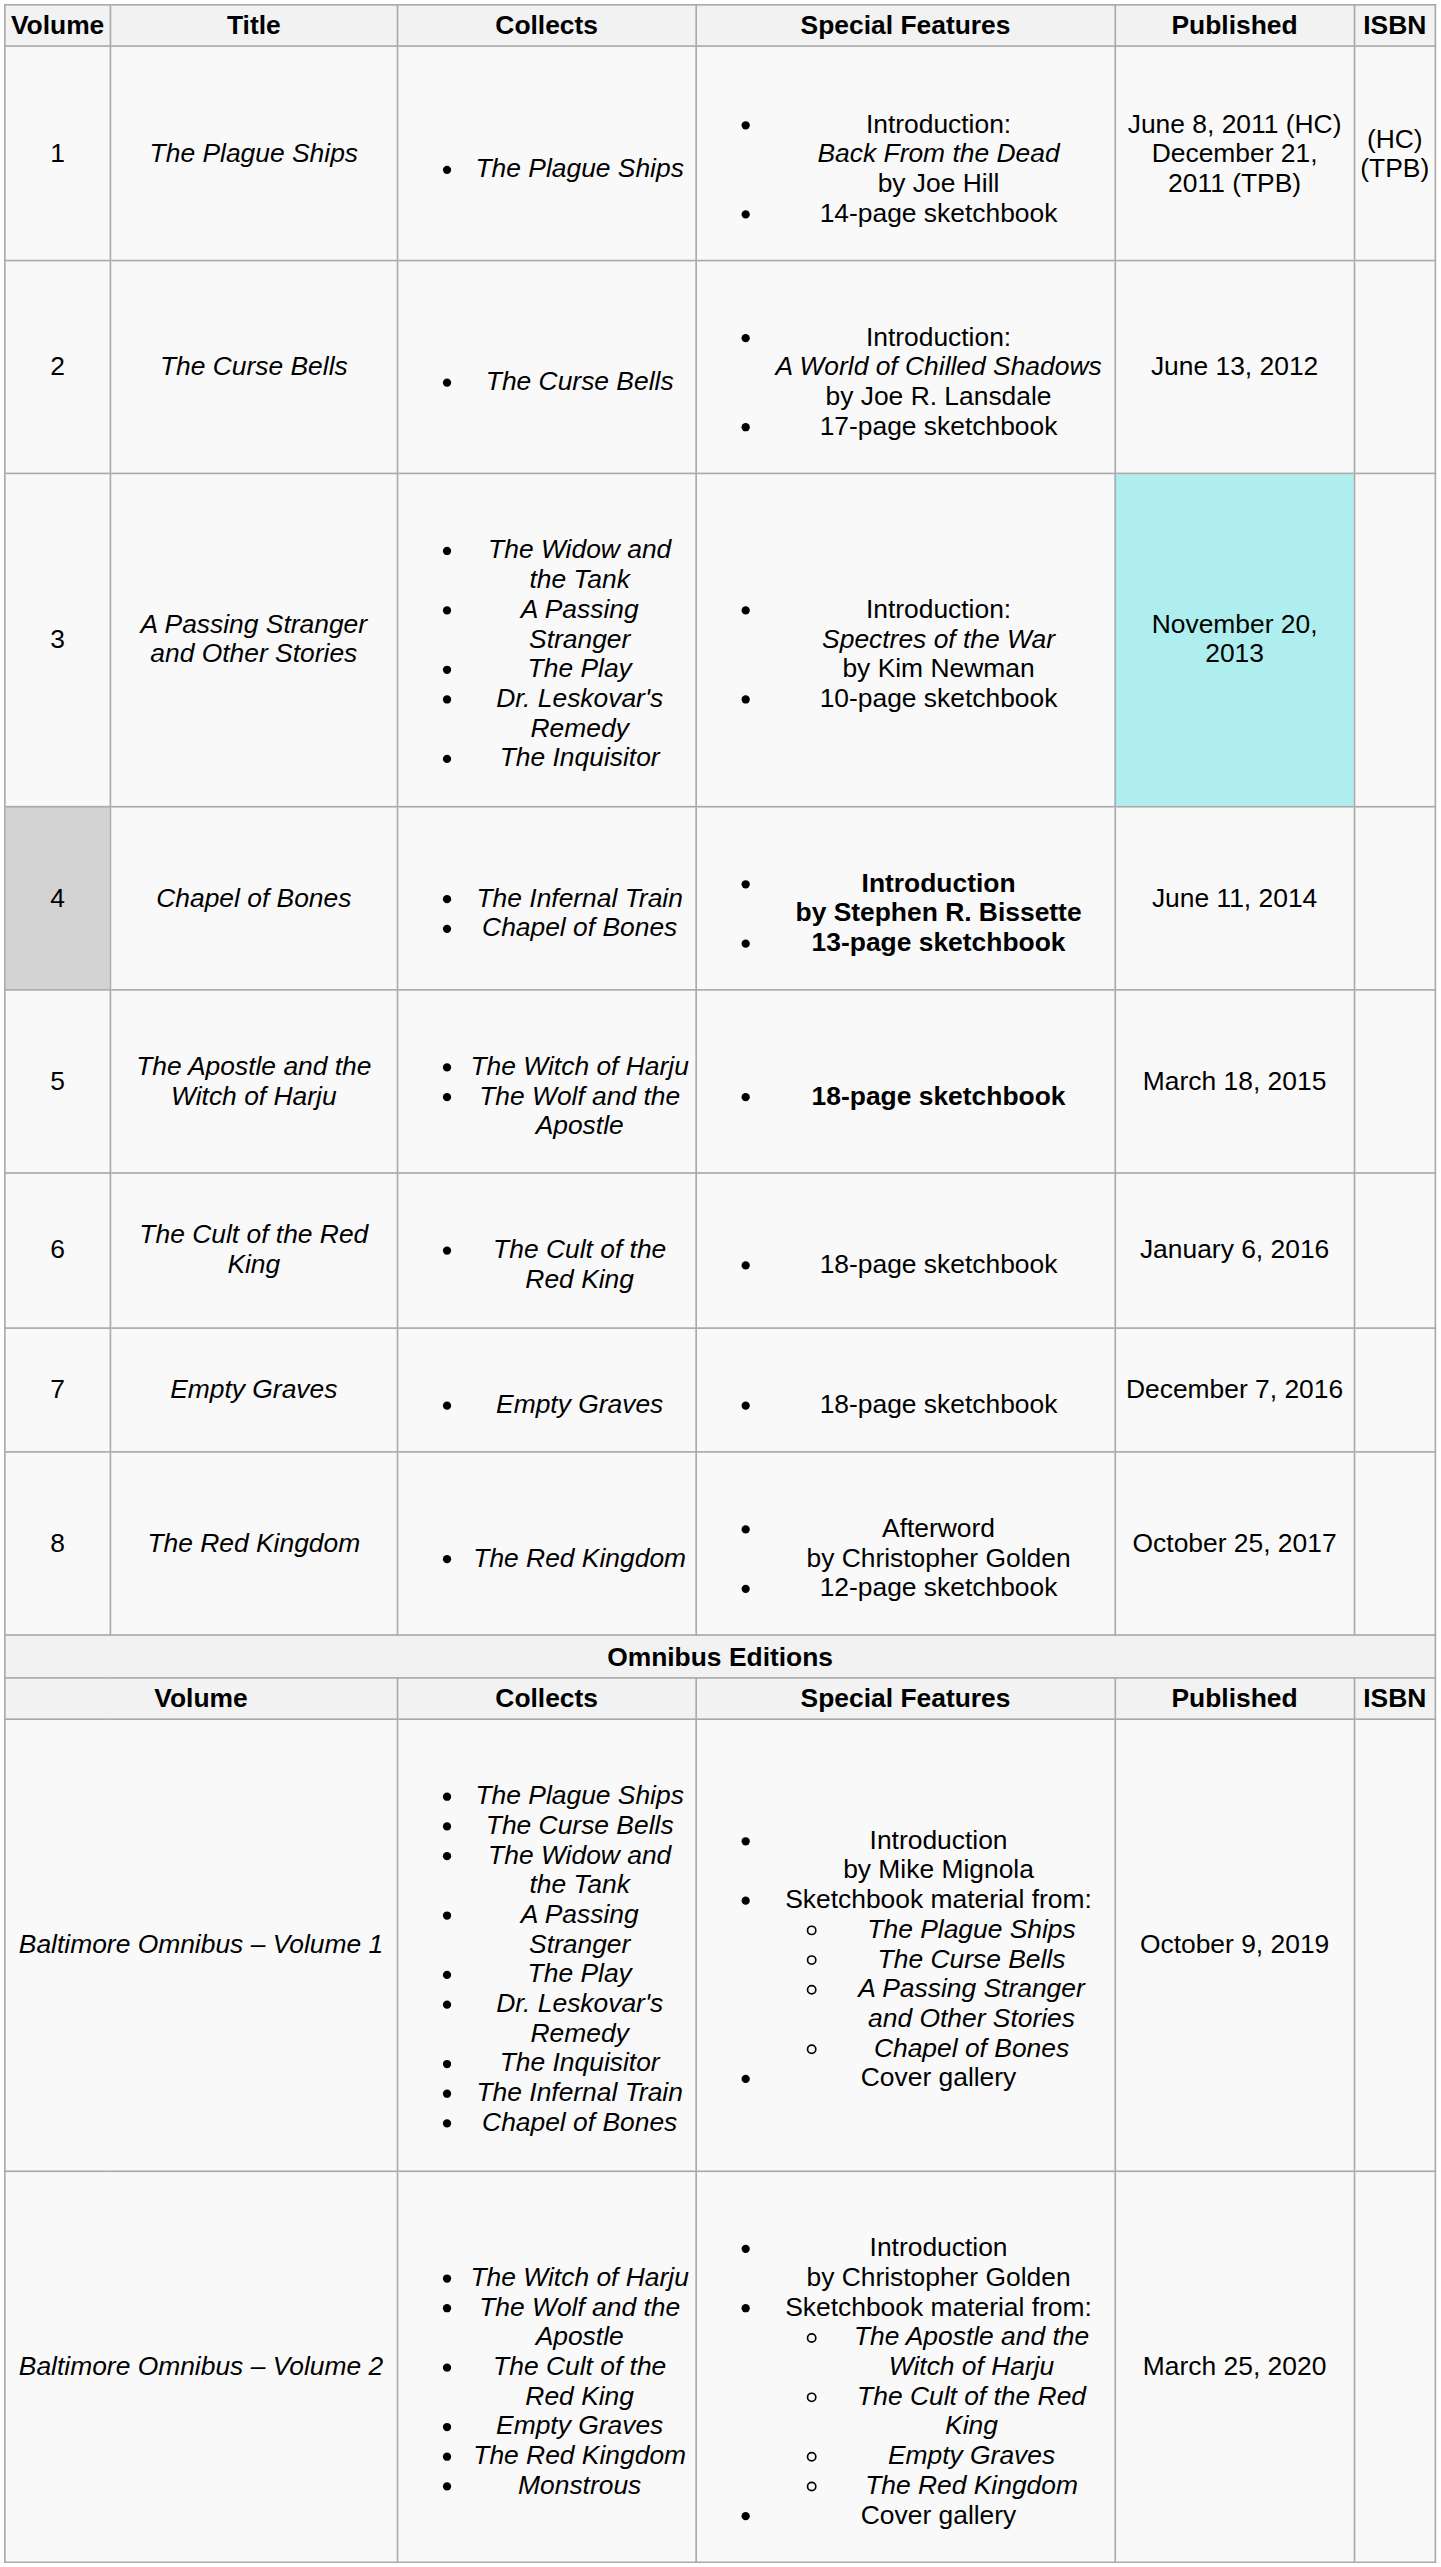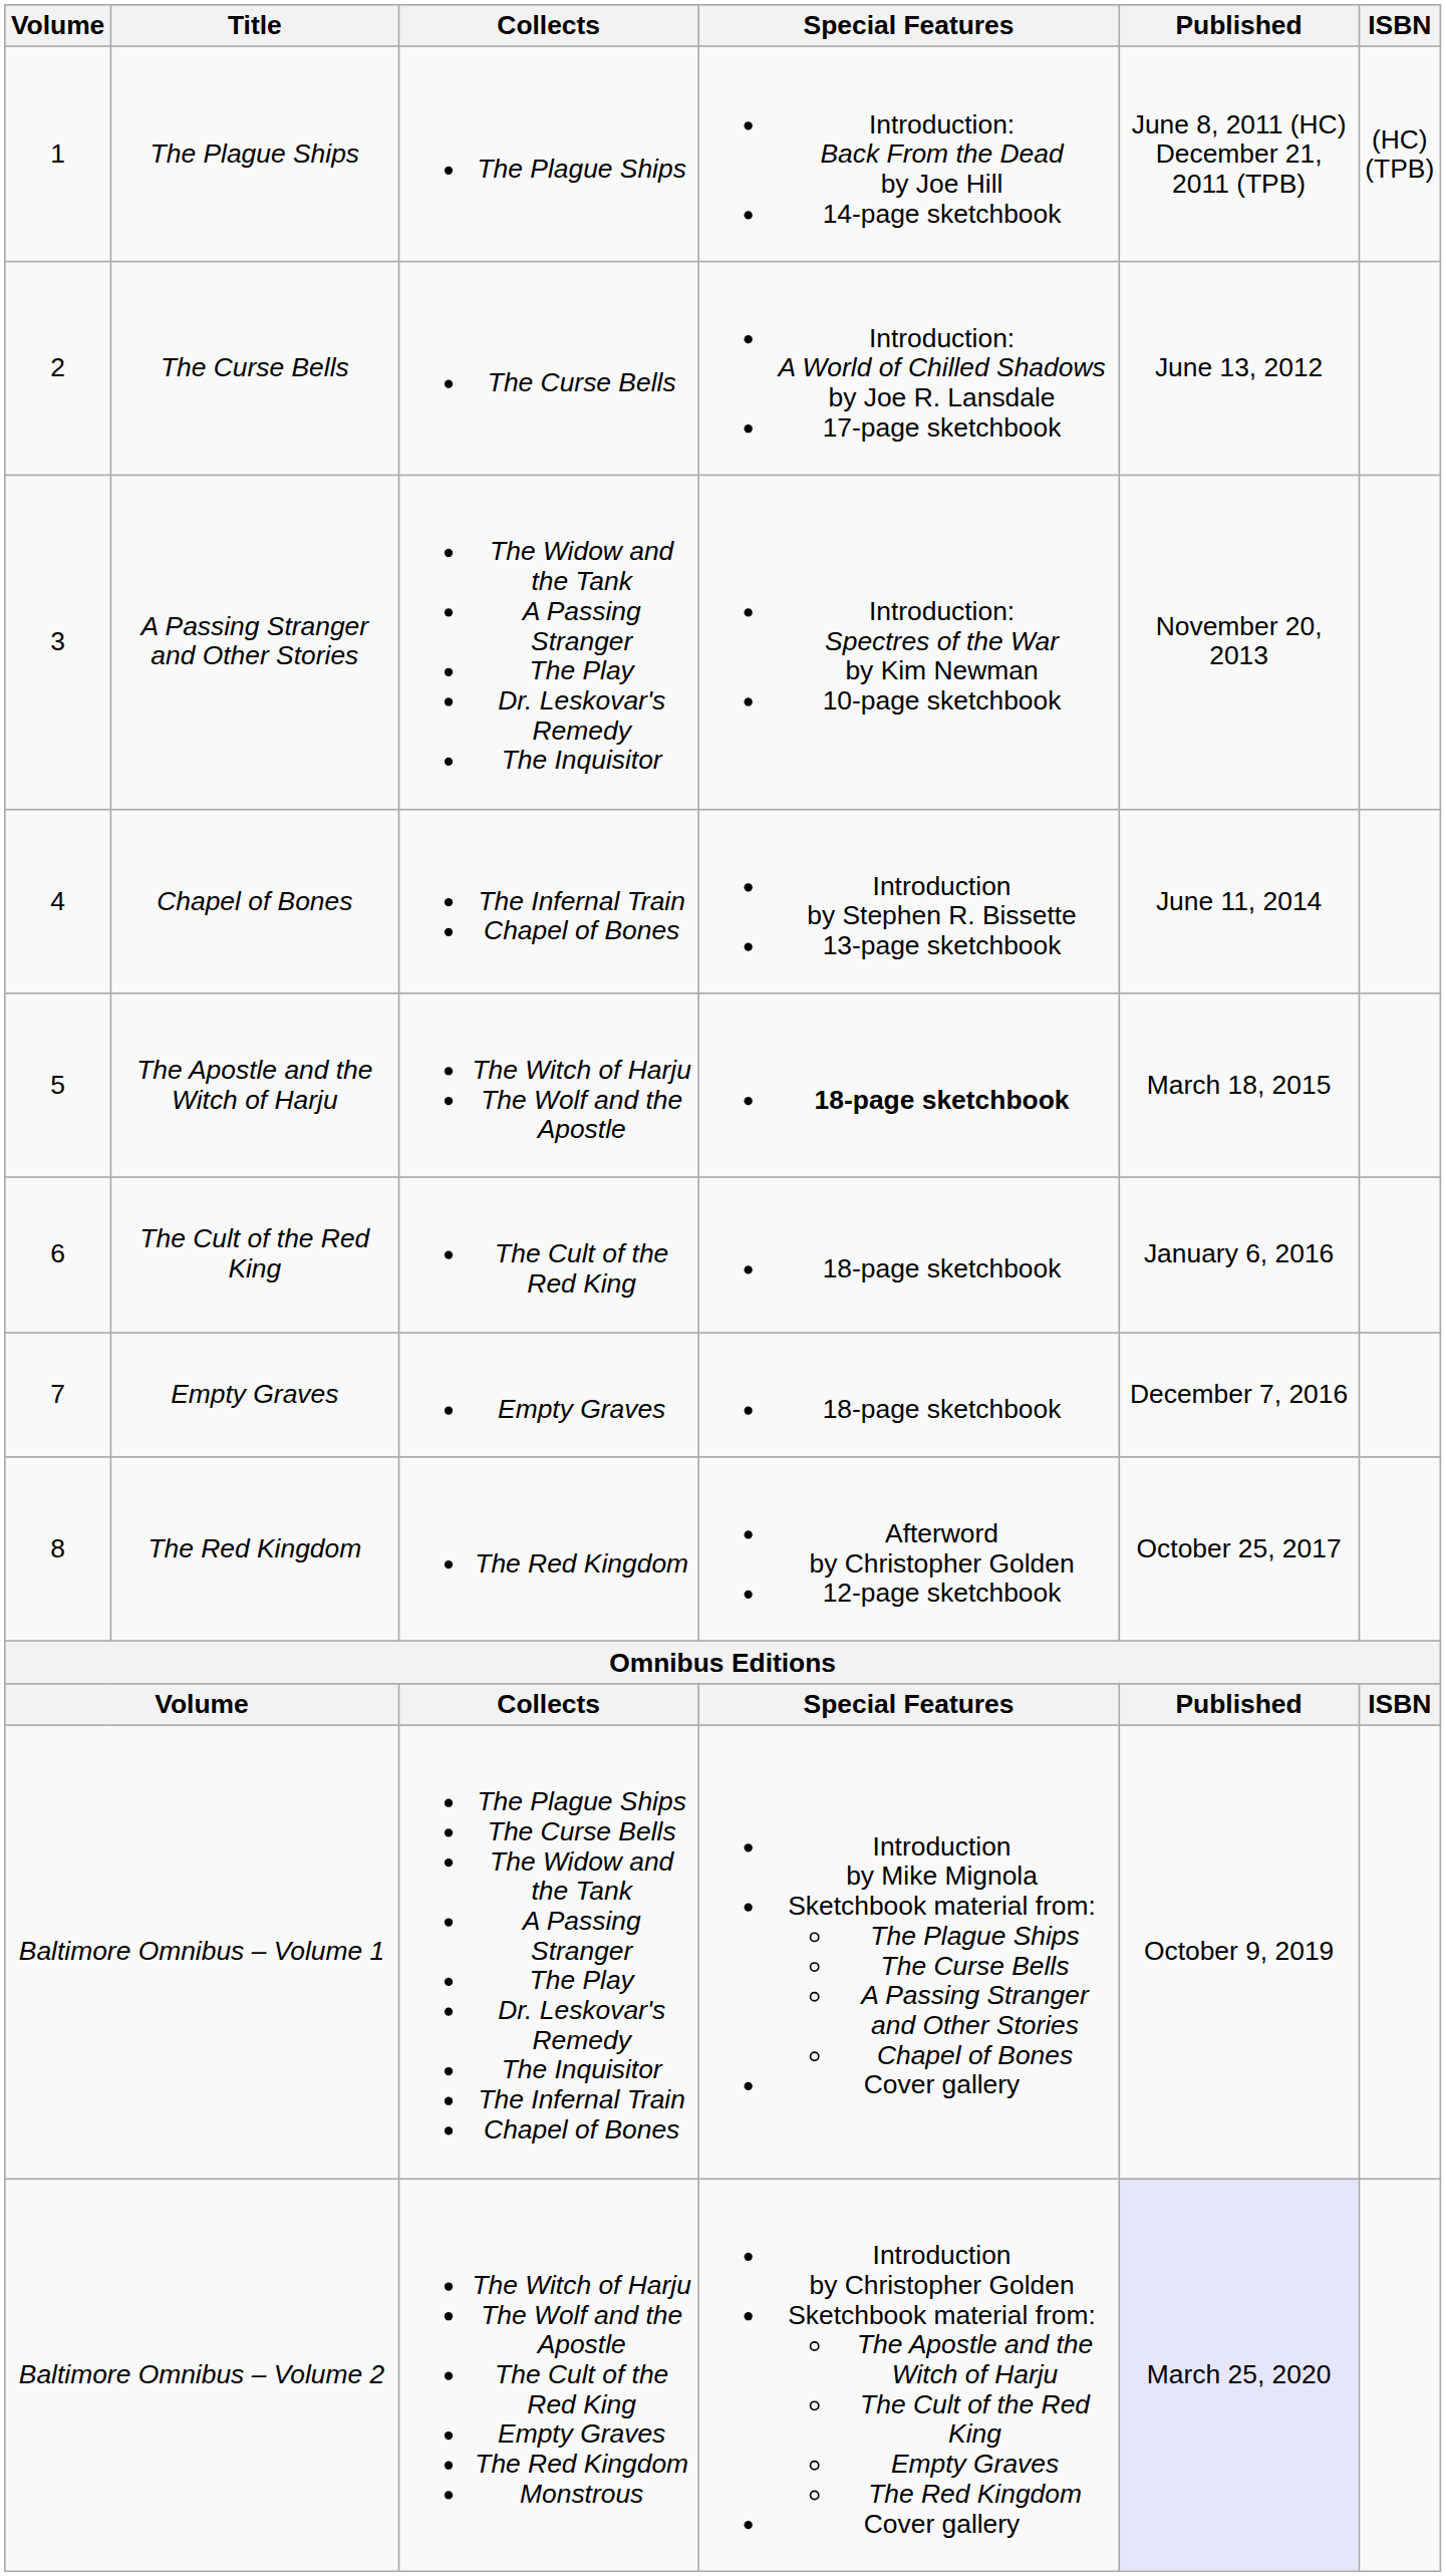A Passing Stranger and Other Stories | Published: paleturquoise background -> no background
Chapel of Bones | Volume: lightgrey background -> no background
Chapel of Bones | Special Features: bold -> normal
Baltimore Omnibus – Volume 2 | Published: no background -> lavender background
